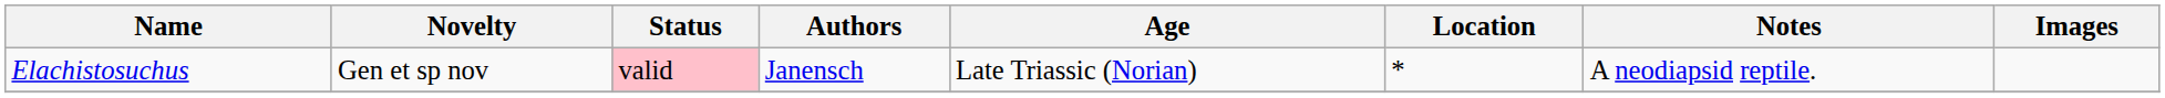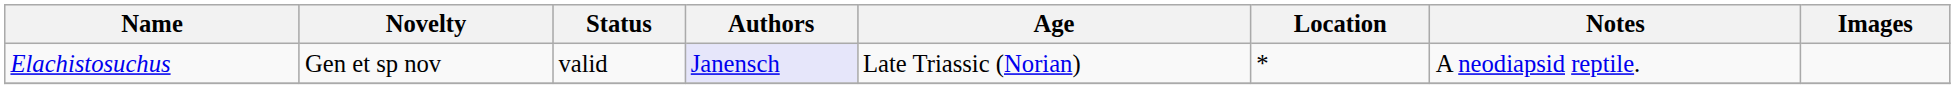Elachistosuchus | Status: pink background -> no background
Elachistosuchus | Authors: no background -> lavender background
